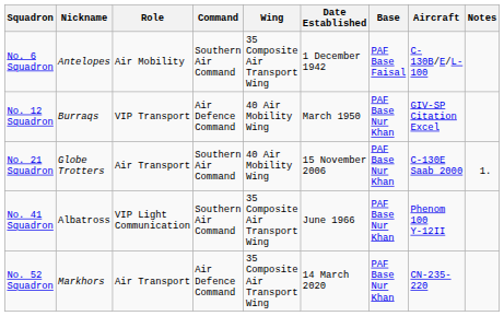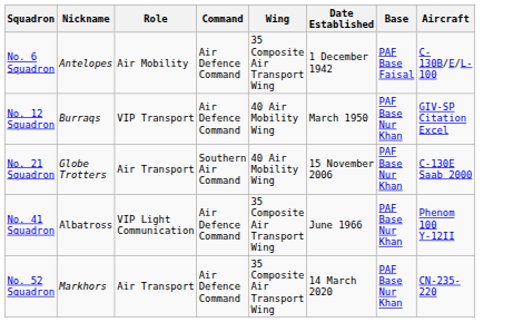- column: Notes
No. 6 Squadron | Command: Southern Air Command -> Air Defence Command
No. 41 Squadron | Command: Southern Air Command -> Air Defence Command
